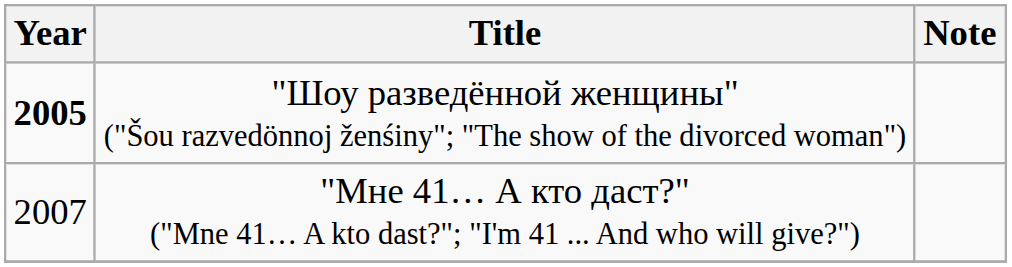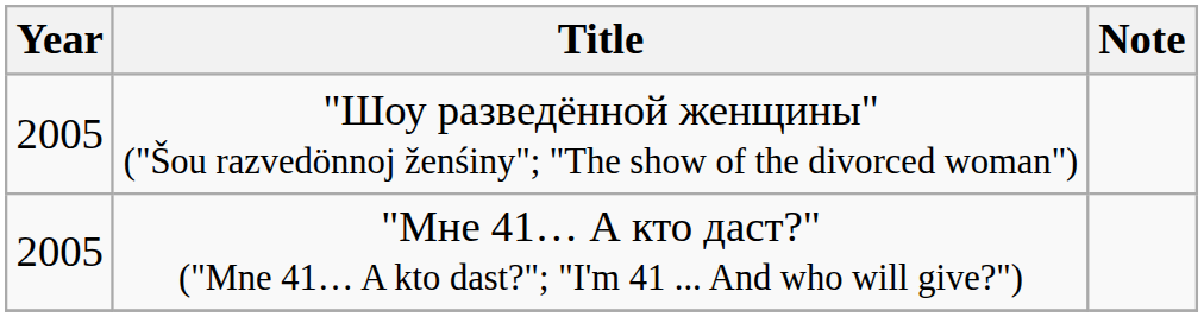row 2 | Year: bold -> normal
row 3 | Year: 2007 -> 2005
